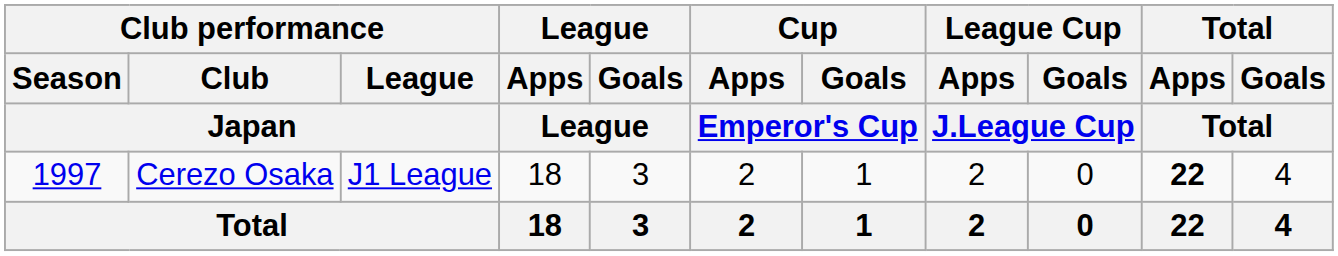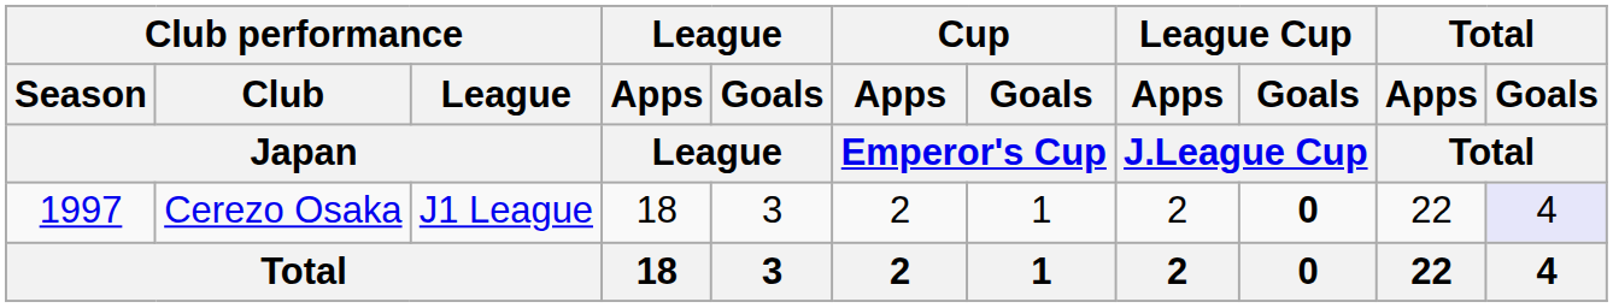Cerezo Osaka | League Cup / Goals / J.League Cup: normal -> bold
Cerezo Osaka | Total / Apps / Total: bold -> normal
Cerezo Osaka | Total / Goals / Total: no background -> lavender background
